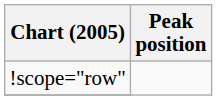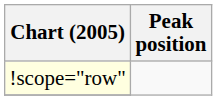!scope="row" | Chart (2005): no background -> lightyellow background
